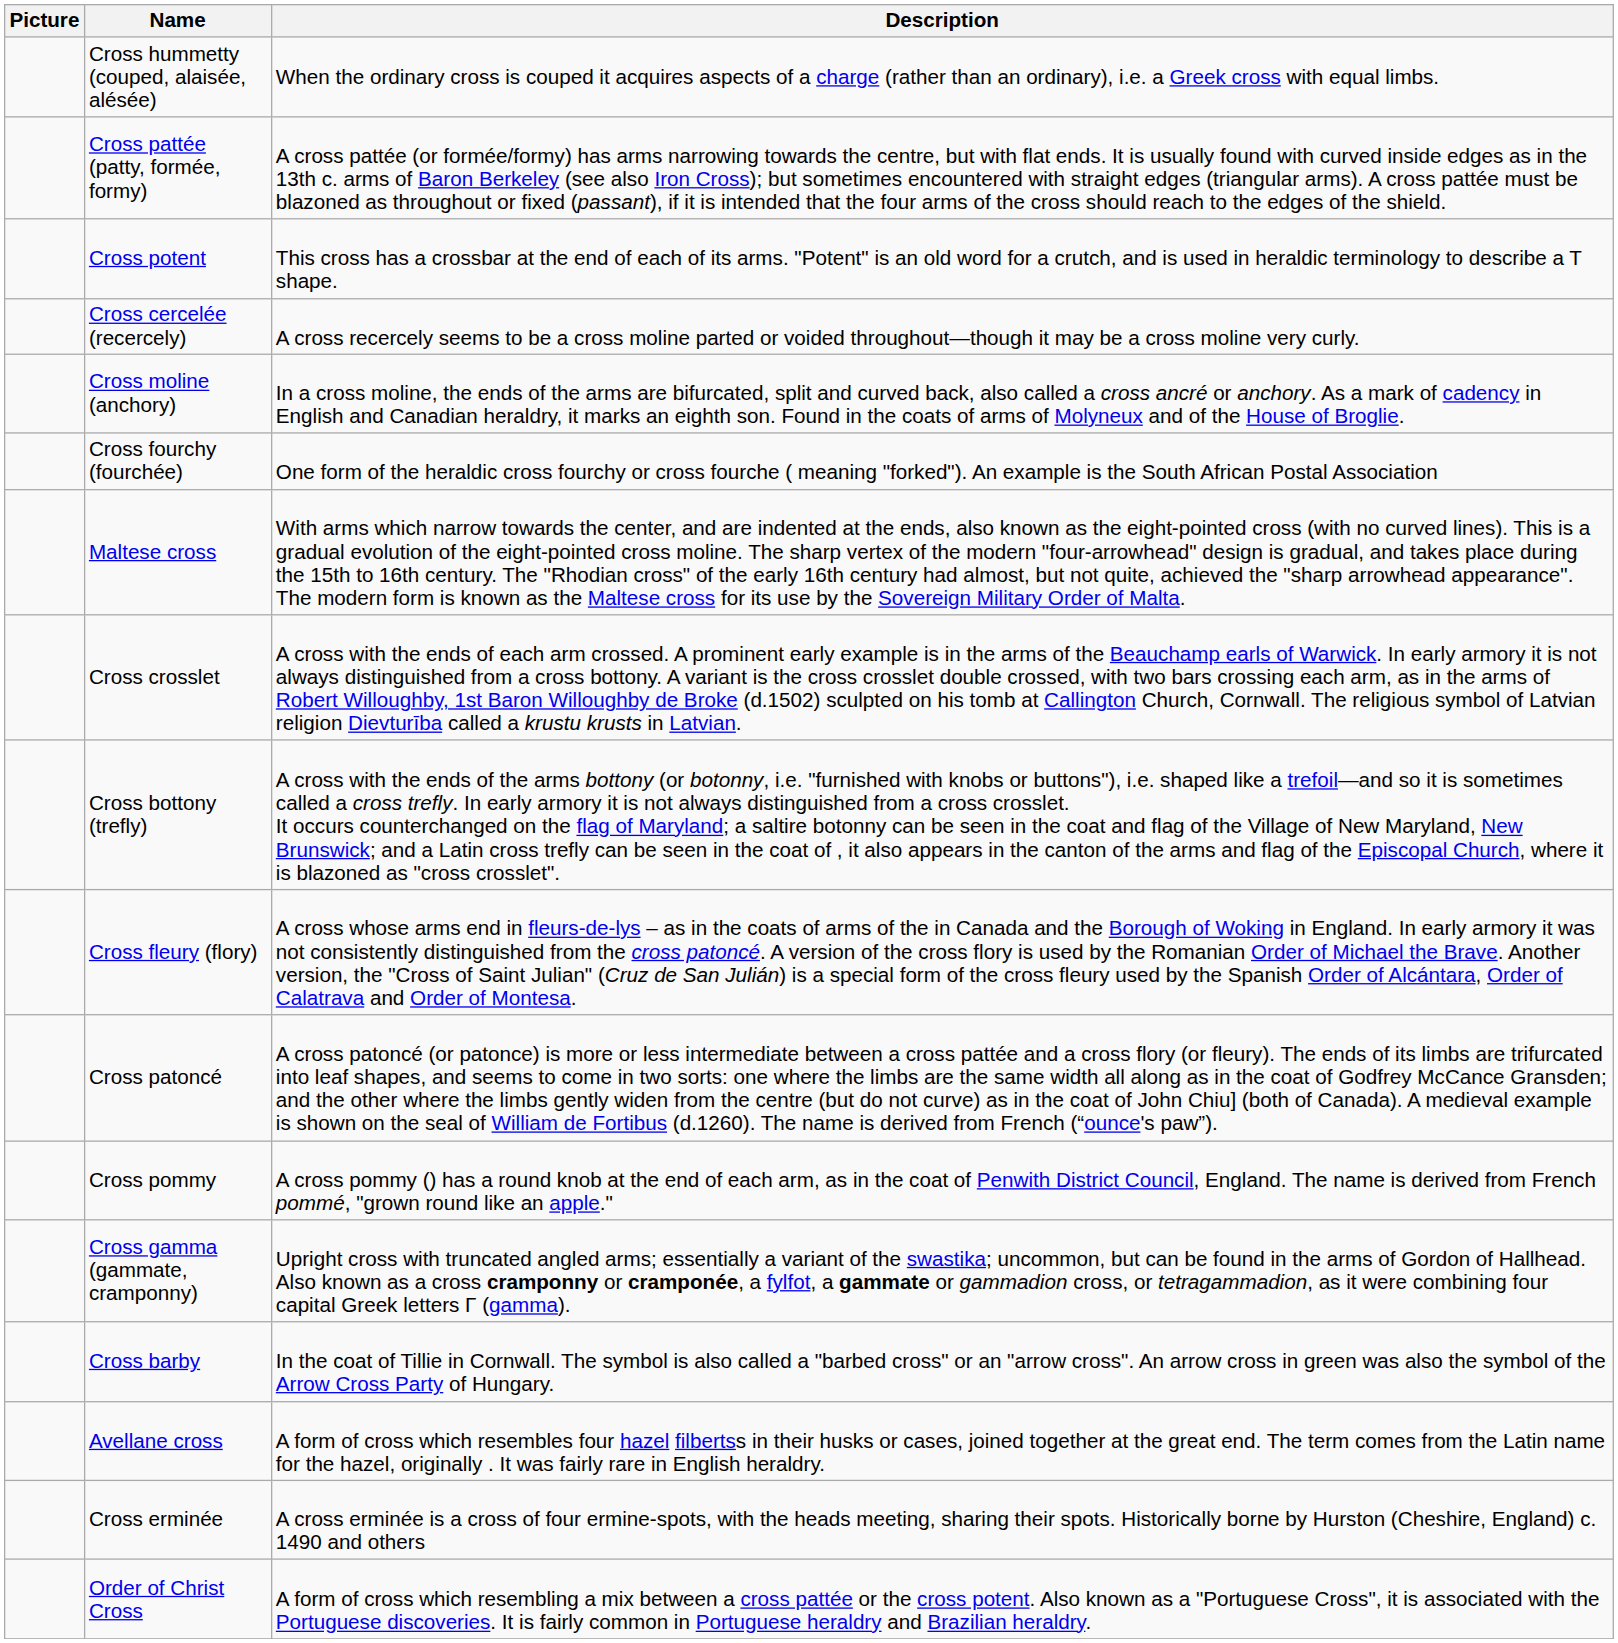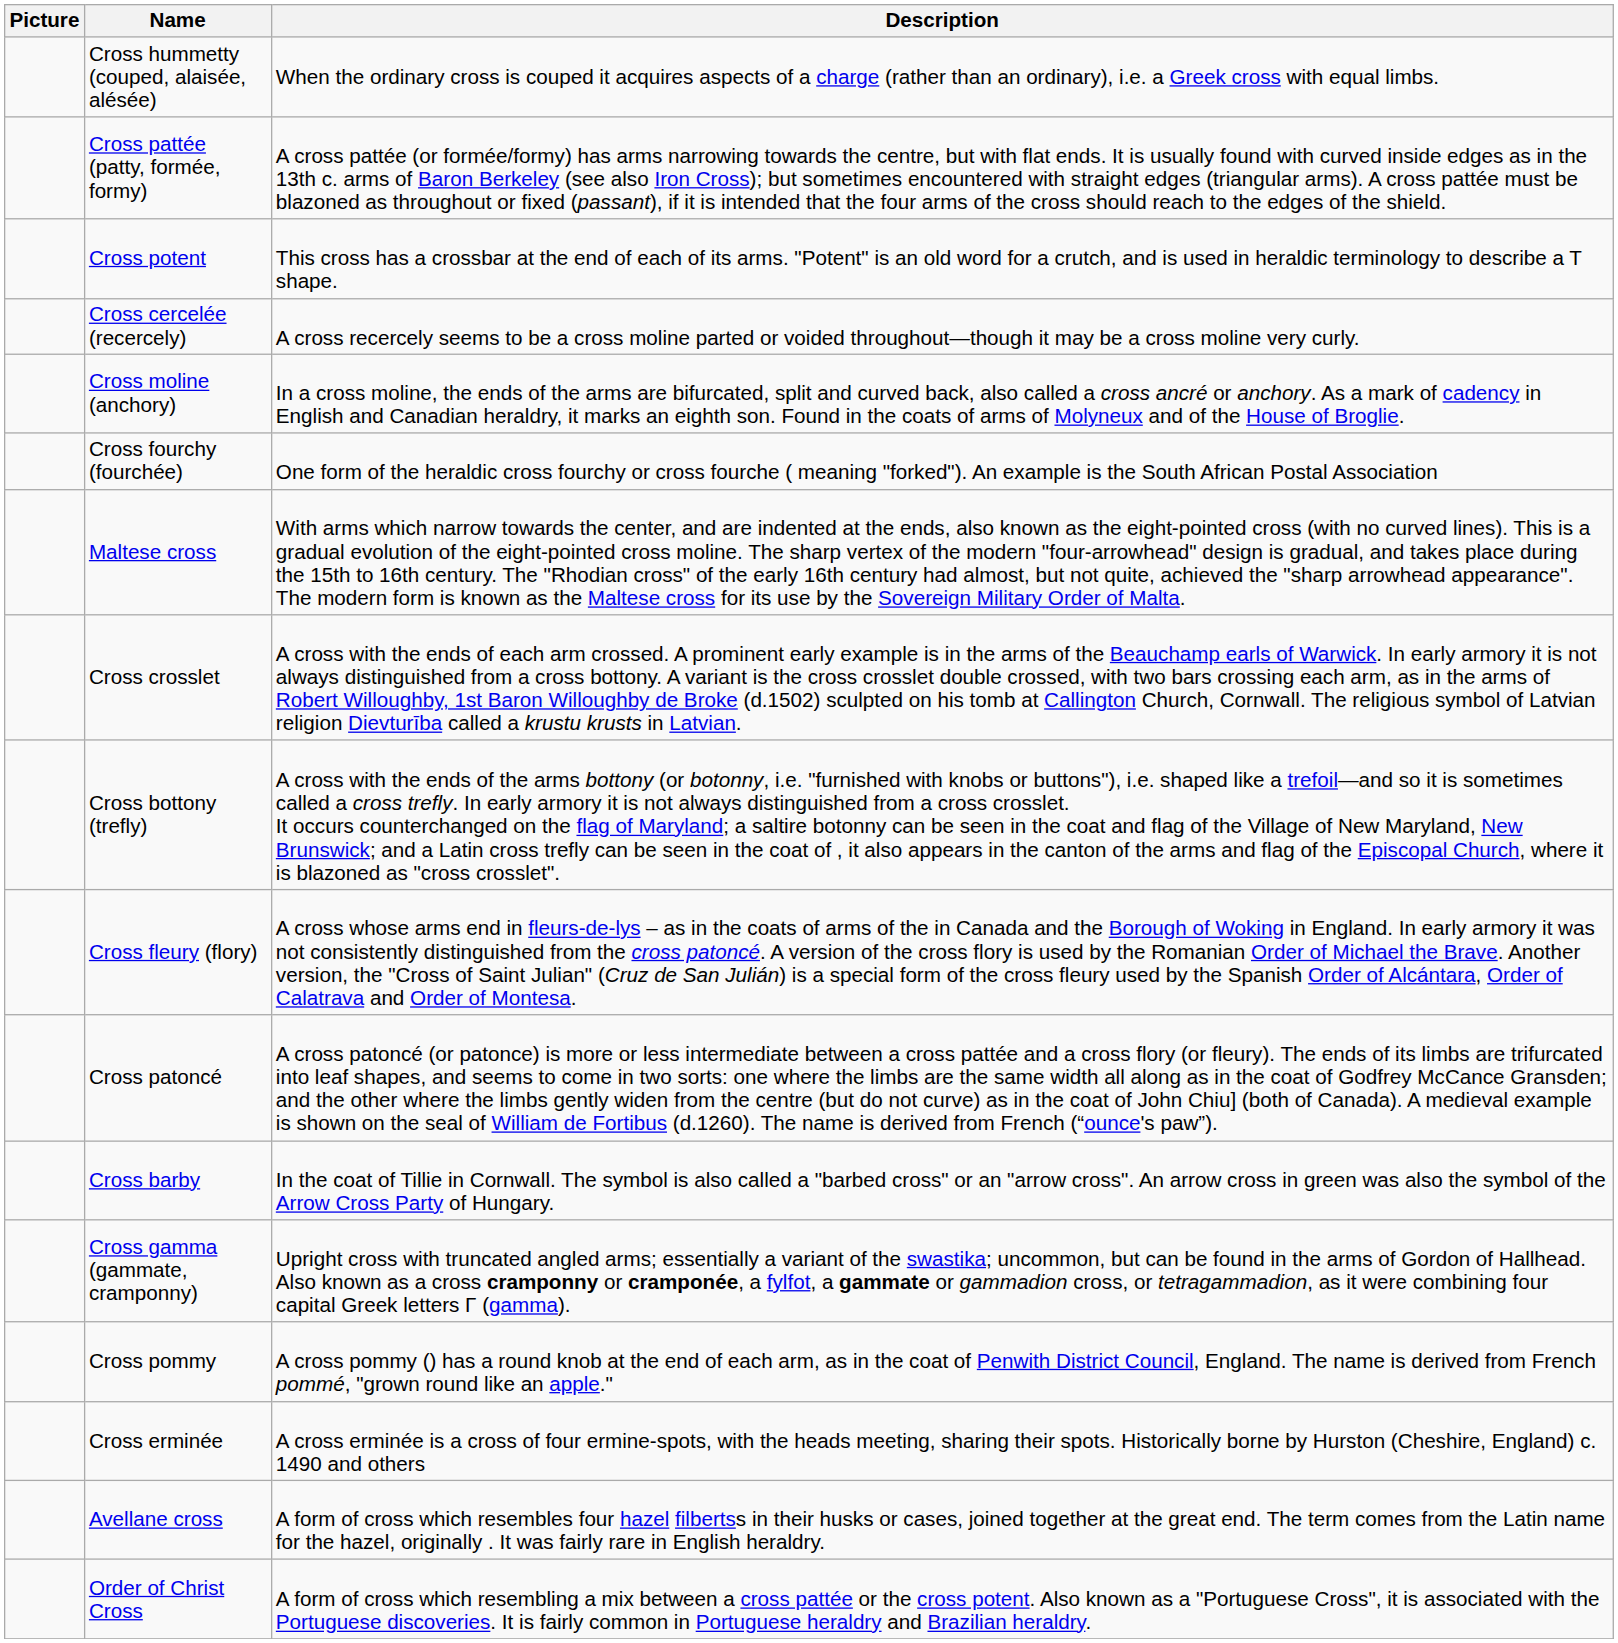rows swapped: Cross pommy <-> Cross barby
rows swapped: Cross erminée <-> Avellane cross
